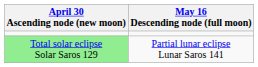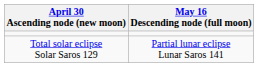row 3 | April 30 Ascending node (new moon): lightgreen background -> no background
